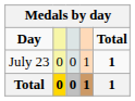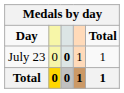July 23 | column 3: normal -> bold
July 23 | Total: bold -> normal
